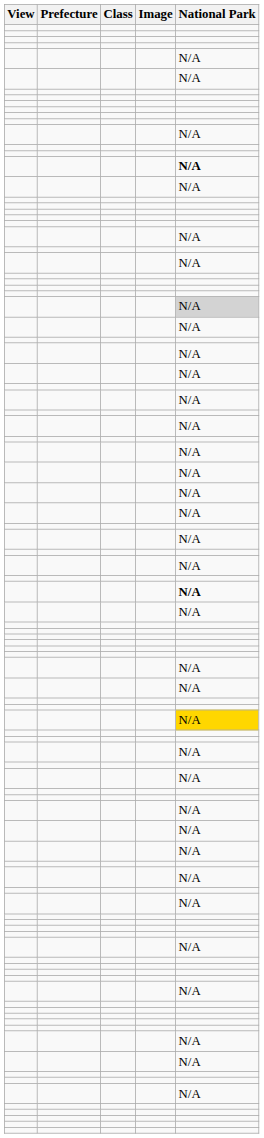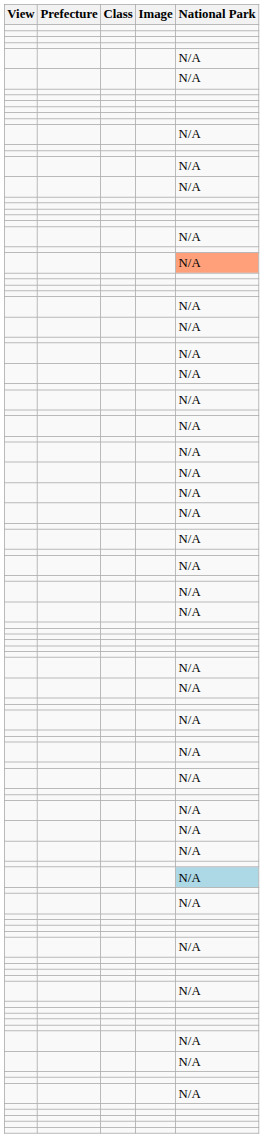row 17 | National Park: bold -> normal
row 26 | National Park: no background -> lightsalmon background
row 31 | National Park: lightgrey background -> no background
row 50 | National Park: bold -> normal
row 62 | National Park: gold background -> no background
row 74 | National Park: no background -> lightblue background
